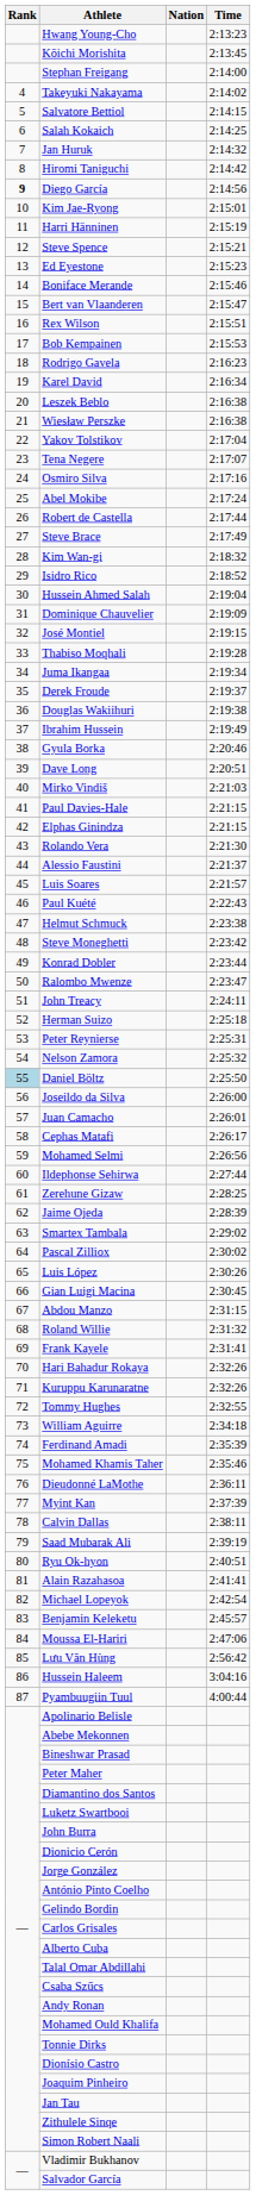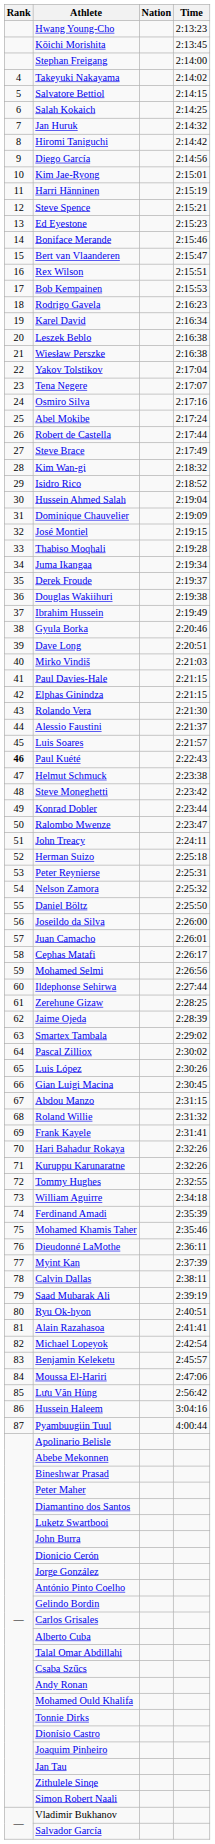Diego García | Rank: bold -> normal
Paul Kuété | Rank: normal -> bold
Daniel Böltz | Rank: lightblue background -> no background
